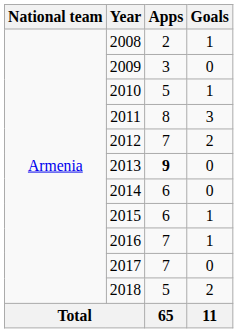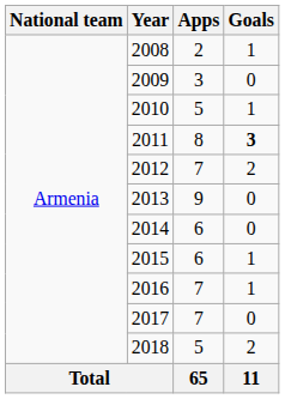2011 | Goals: normal -> bold
2013 | Apps: bold -> normal
